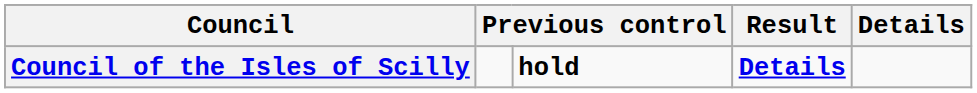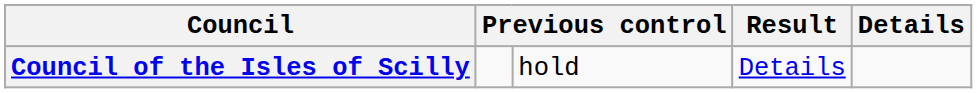Council of the Isles of Scilly | column 3: bold -> normal
Council of the Isles of Scilly | column 4: bold -> normal
